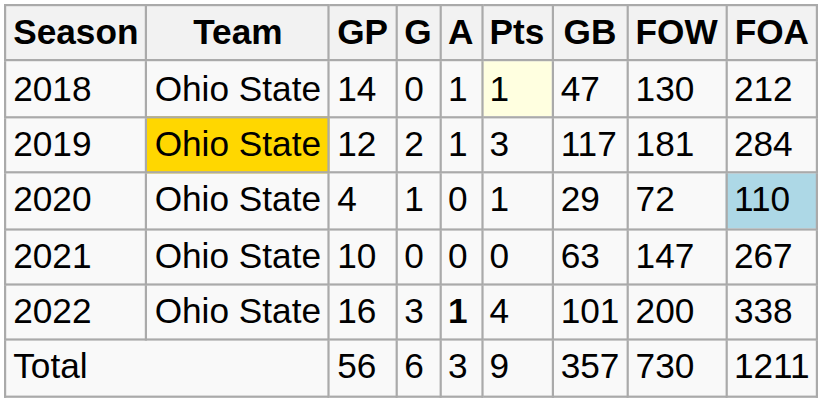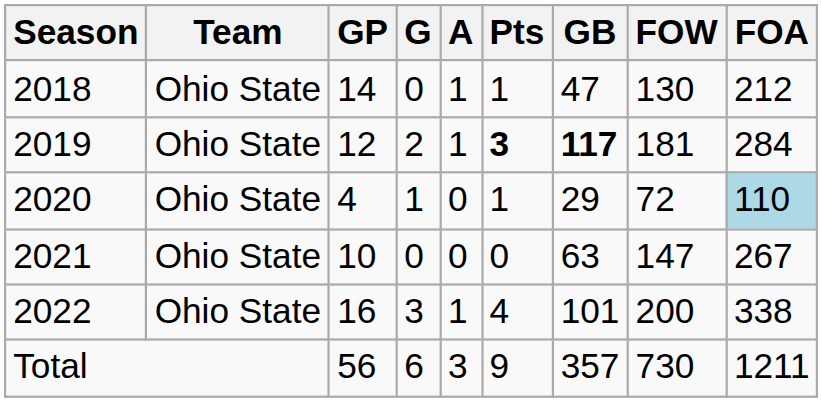2018 | Pts: lightyellow background -> no background
2019 | Team: gold background -> no background
2019 | Pts: normal -> bold
2019 | GB: normal -> bold
2022 | A: bold -> normal
